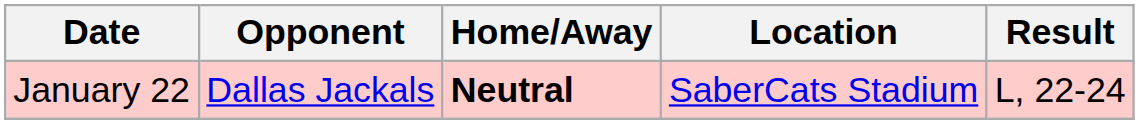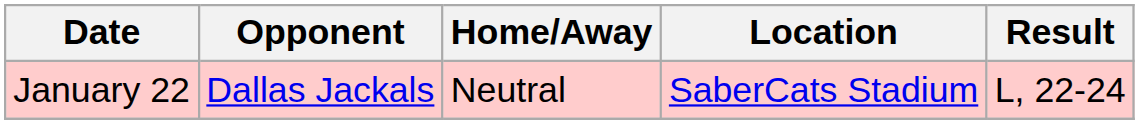January 22 | Home/Away: bold -> normal
